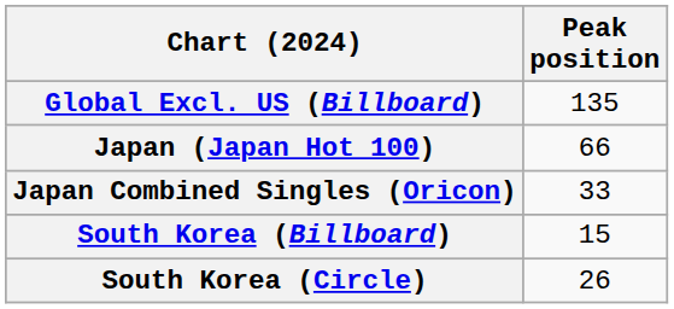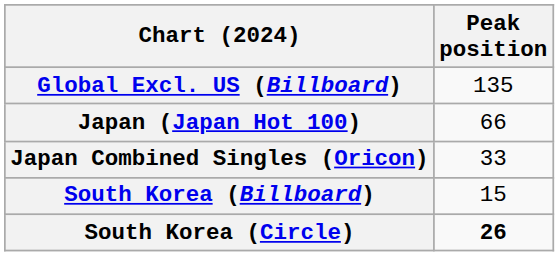South Korea (Circle) | Peak position: normal -> bold
